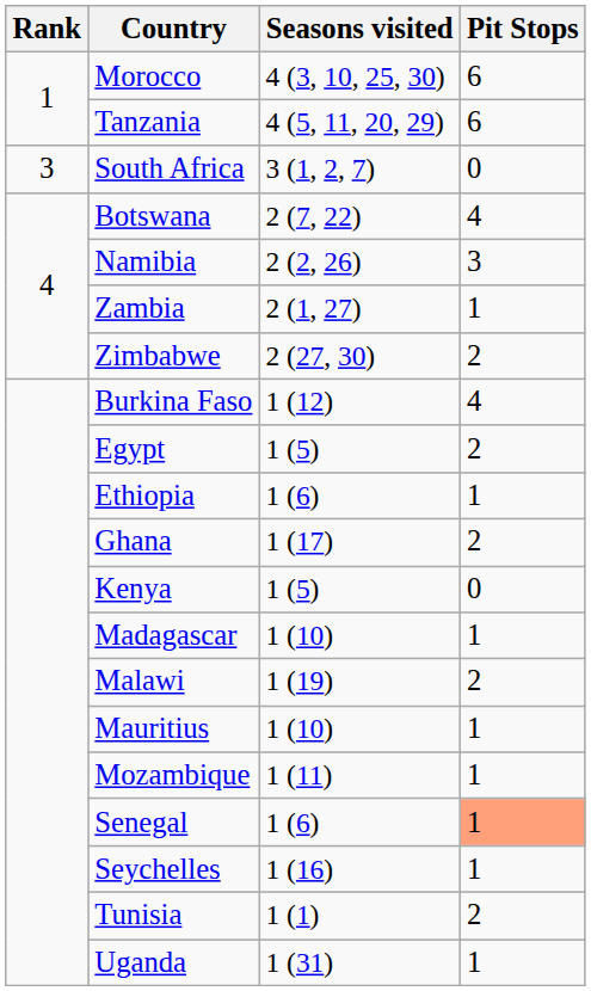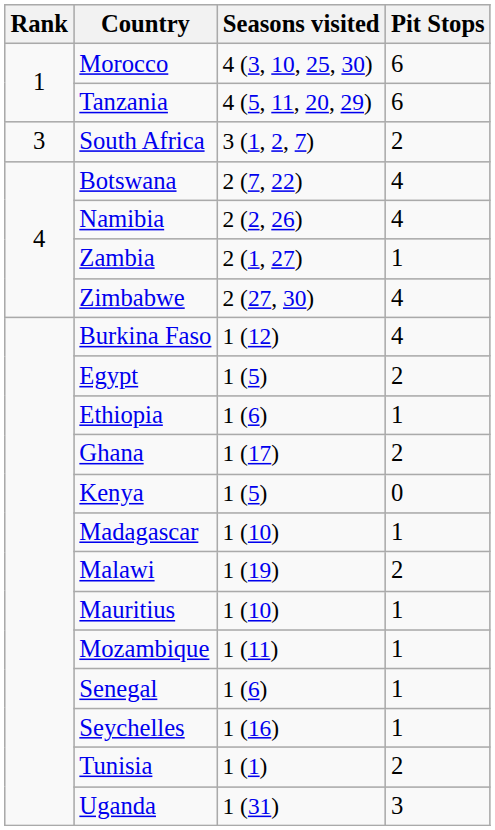South Africa | Pit Stops: 0 -> 2
Namibia | Pit Stops: 3 -> 4
Zimbabwe | Pit Stops: 2 -> 4
Senegal | Pit Stops: lightsalmon background -> no background
Uganda | Pit Stops: 1 -> 3
